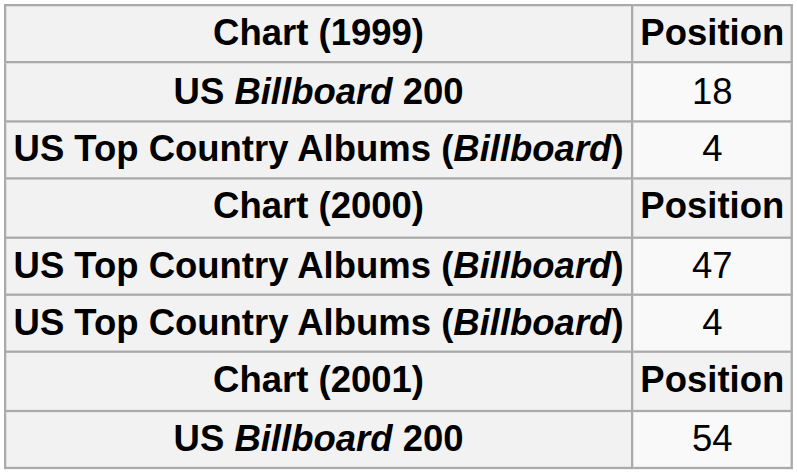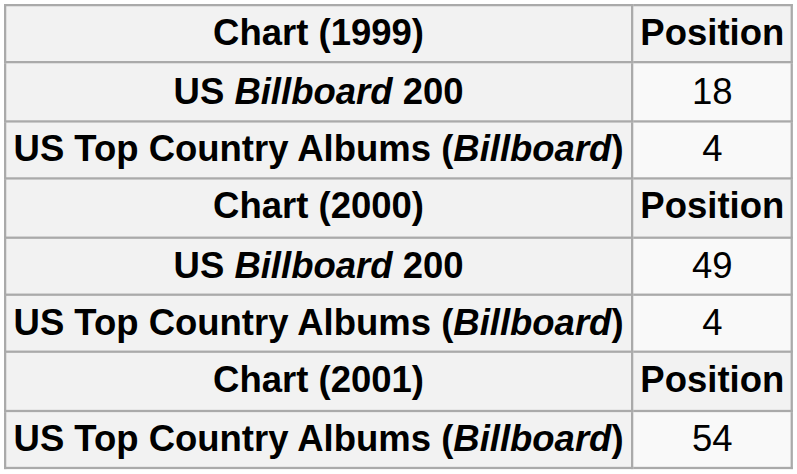row 5 | Chart (1999): US Top Country Albums (Billboard) -> US Billboard 200
row 5 | Position: 47 -> 49
row 8 | Chart (1999): US Billboard 200 -> US Top Country Albums (Billboard)
